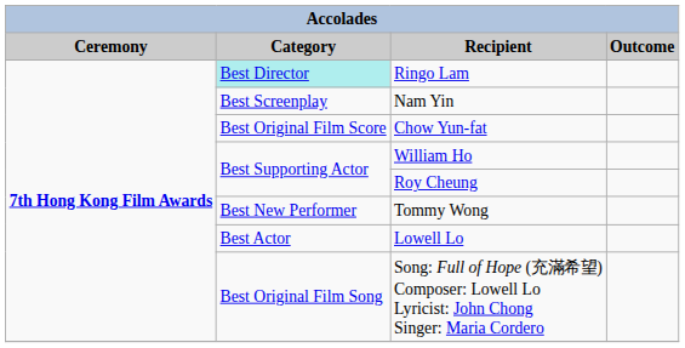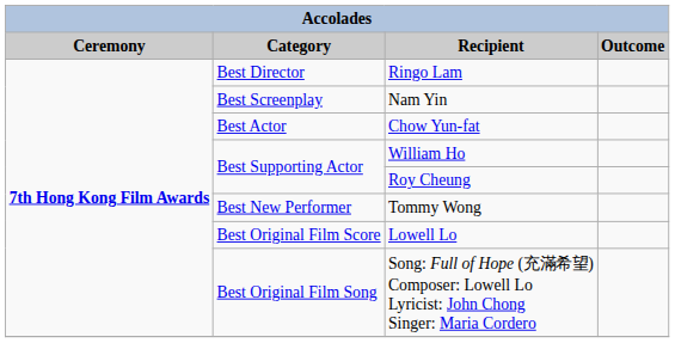Ringo Lam | Category: paleturquoise background -> no background
Chow Yun-fat | Category: Best Original Film Score -> Best Actor
Lowell Lo | Category: Best Actor -> Best Original Film Score
